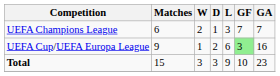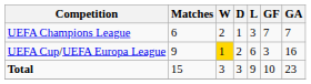UEFA Cup/UEFA Europa League | W: no background -> gold background
UEFA Cup/UEFA Europa League | GF: lightgreen background -> no background
